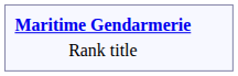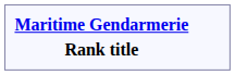Rank title | Maritime Gendarmerie: normal -> bold
